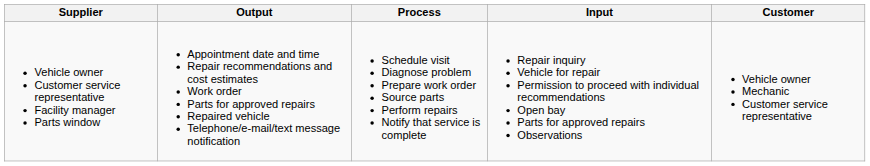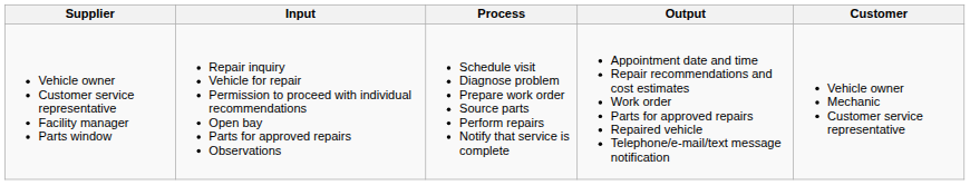columns swapped: Input <-> Output
